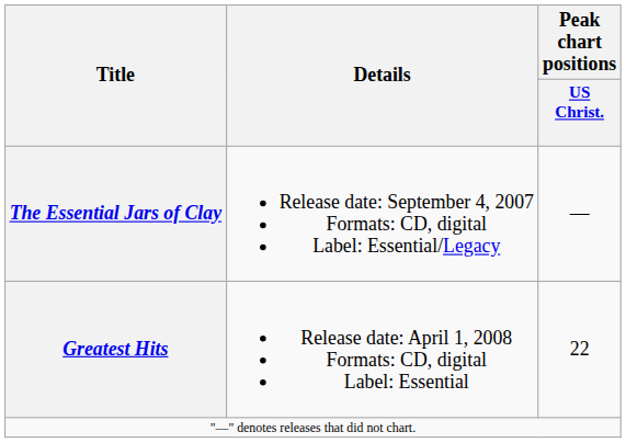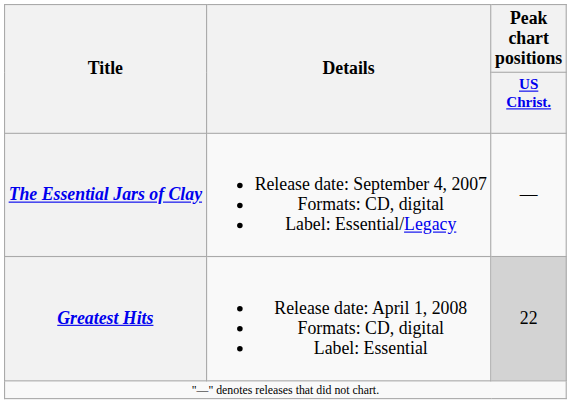Greatest Hits | Peak chart positions / US Christ.: no background -> lightgrey background
